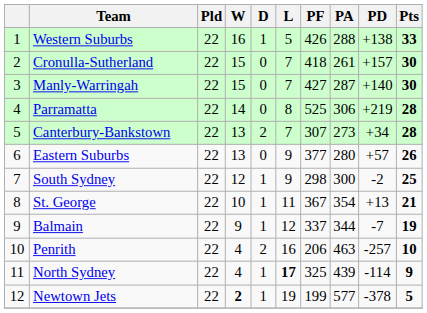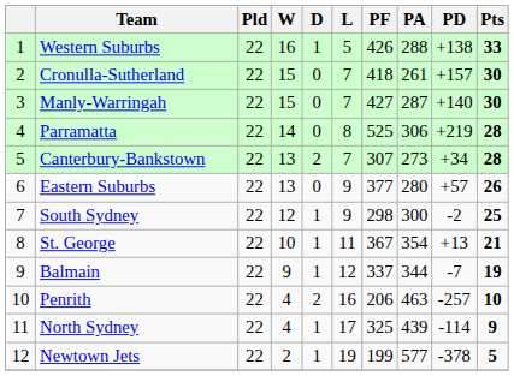North Sydney | L: bold -> normal
Newtown Jets | W: bold -> normal
